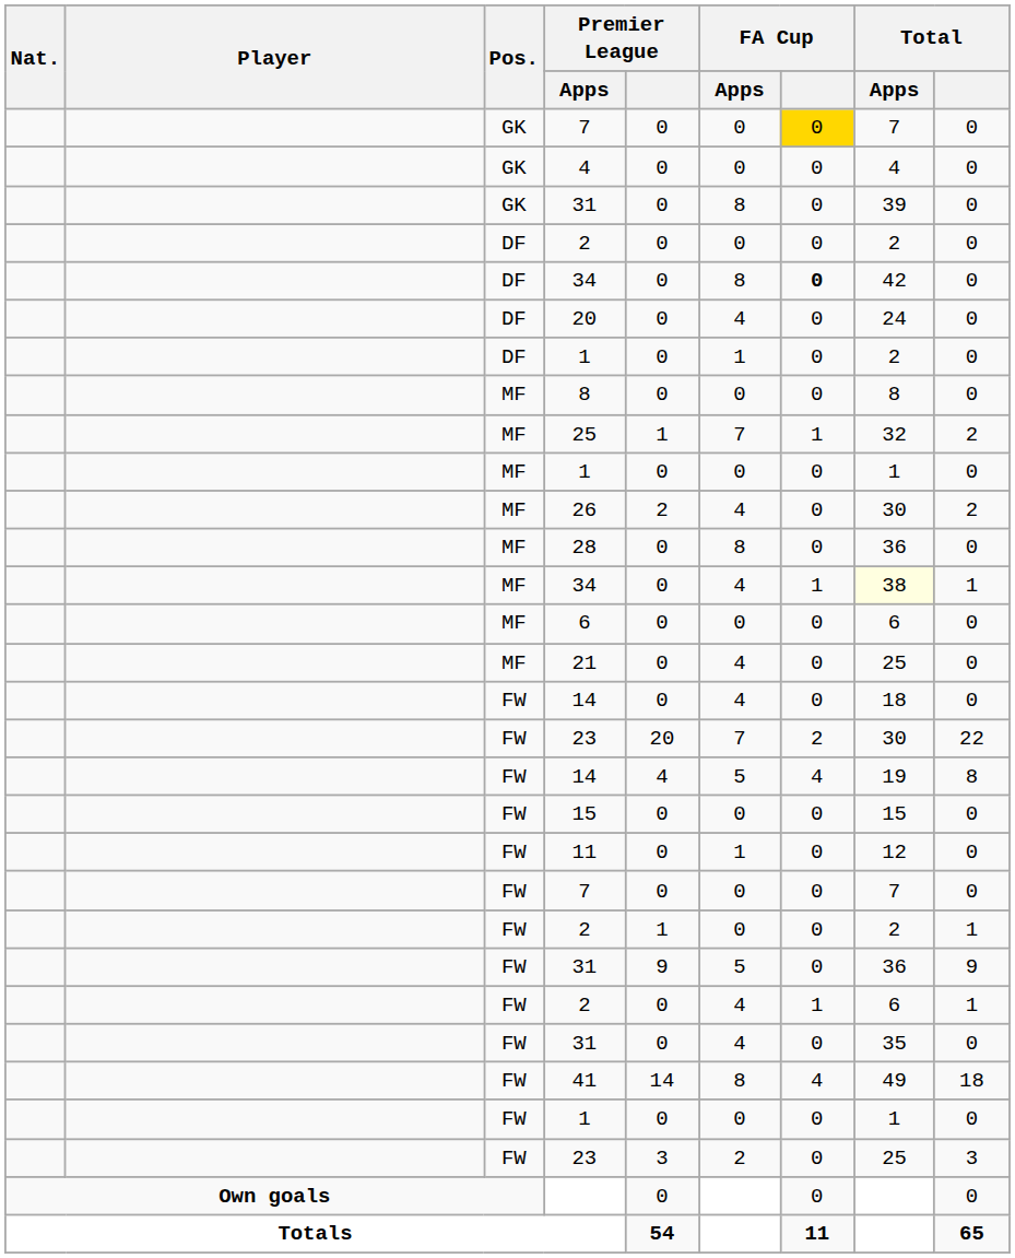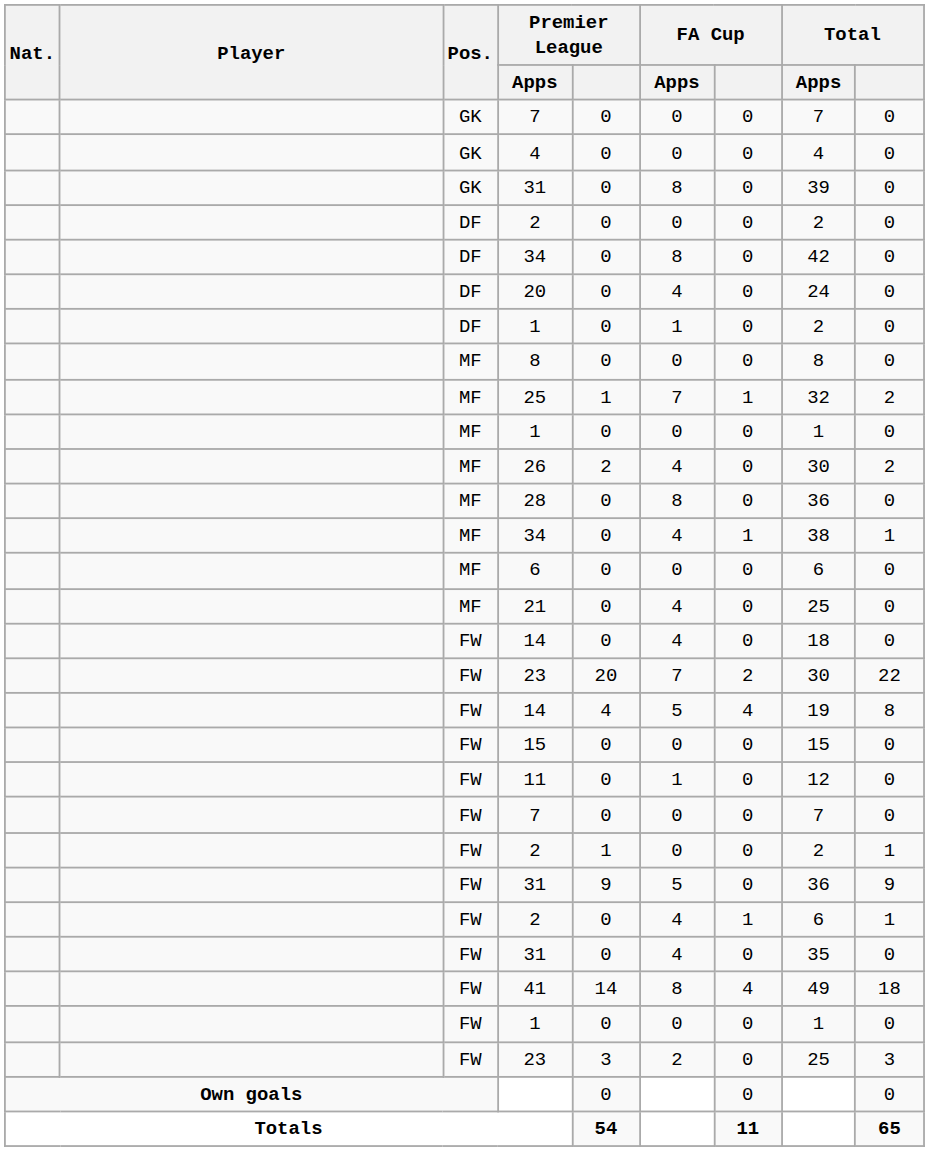GK / 7 | FA Cup: gold background -> no background
DF / 34 | FA Cup: bold -> normal
MF / 34 | Total / Apps: lightyellow background -> no background
